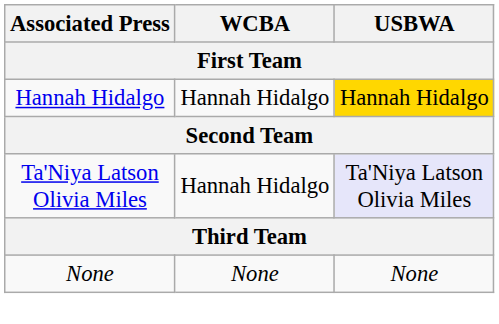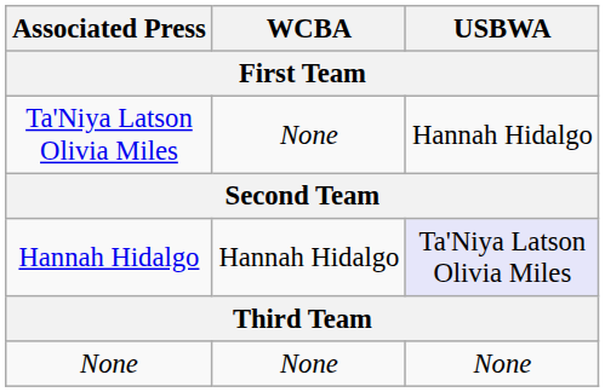row 3 | Associated Press: Hannah Hidalgo -> Ta'Niya Latson Olivia Miles
row 3 | WCBA: Hannah Hidalgo -> None
row 3 | USBWA: gold background -> no background
row 5 | Associated Press: Ta'Niya Latson Olivia Miles -> Hannah Hidalgo
